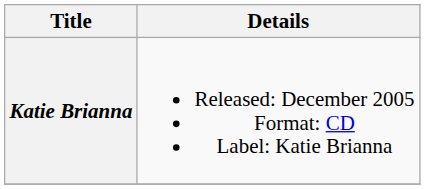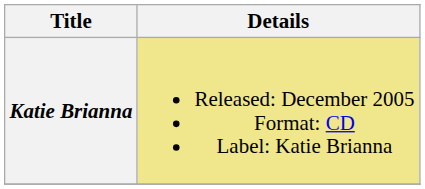Katie Brianna | Details: no background -> khaki background
